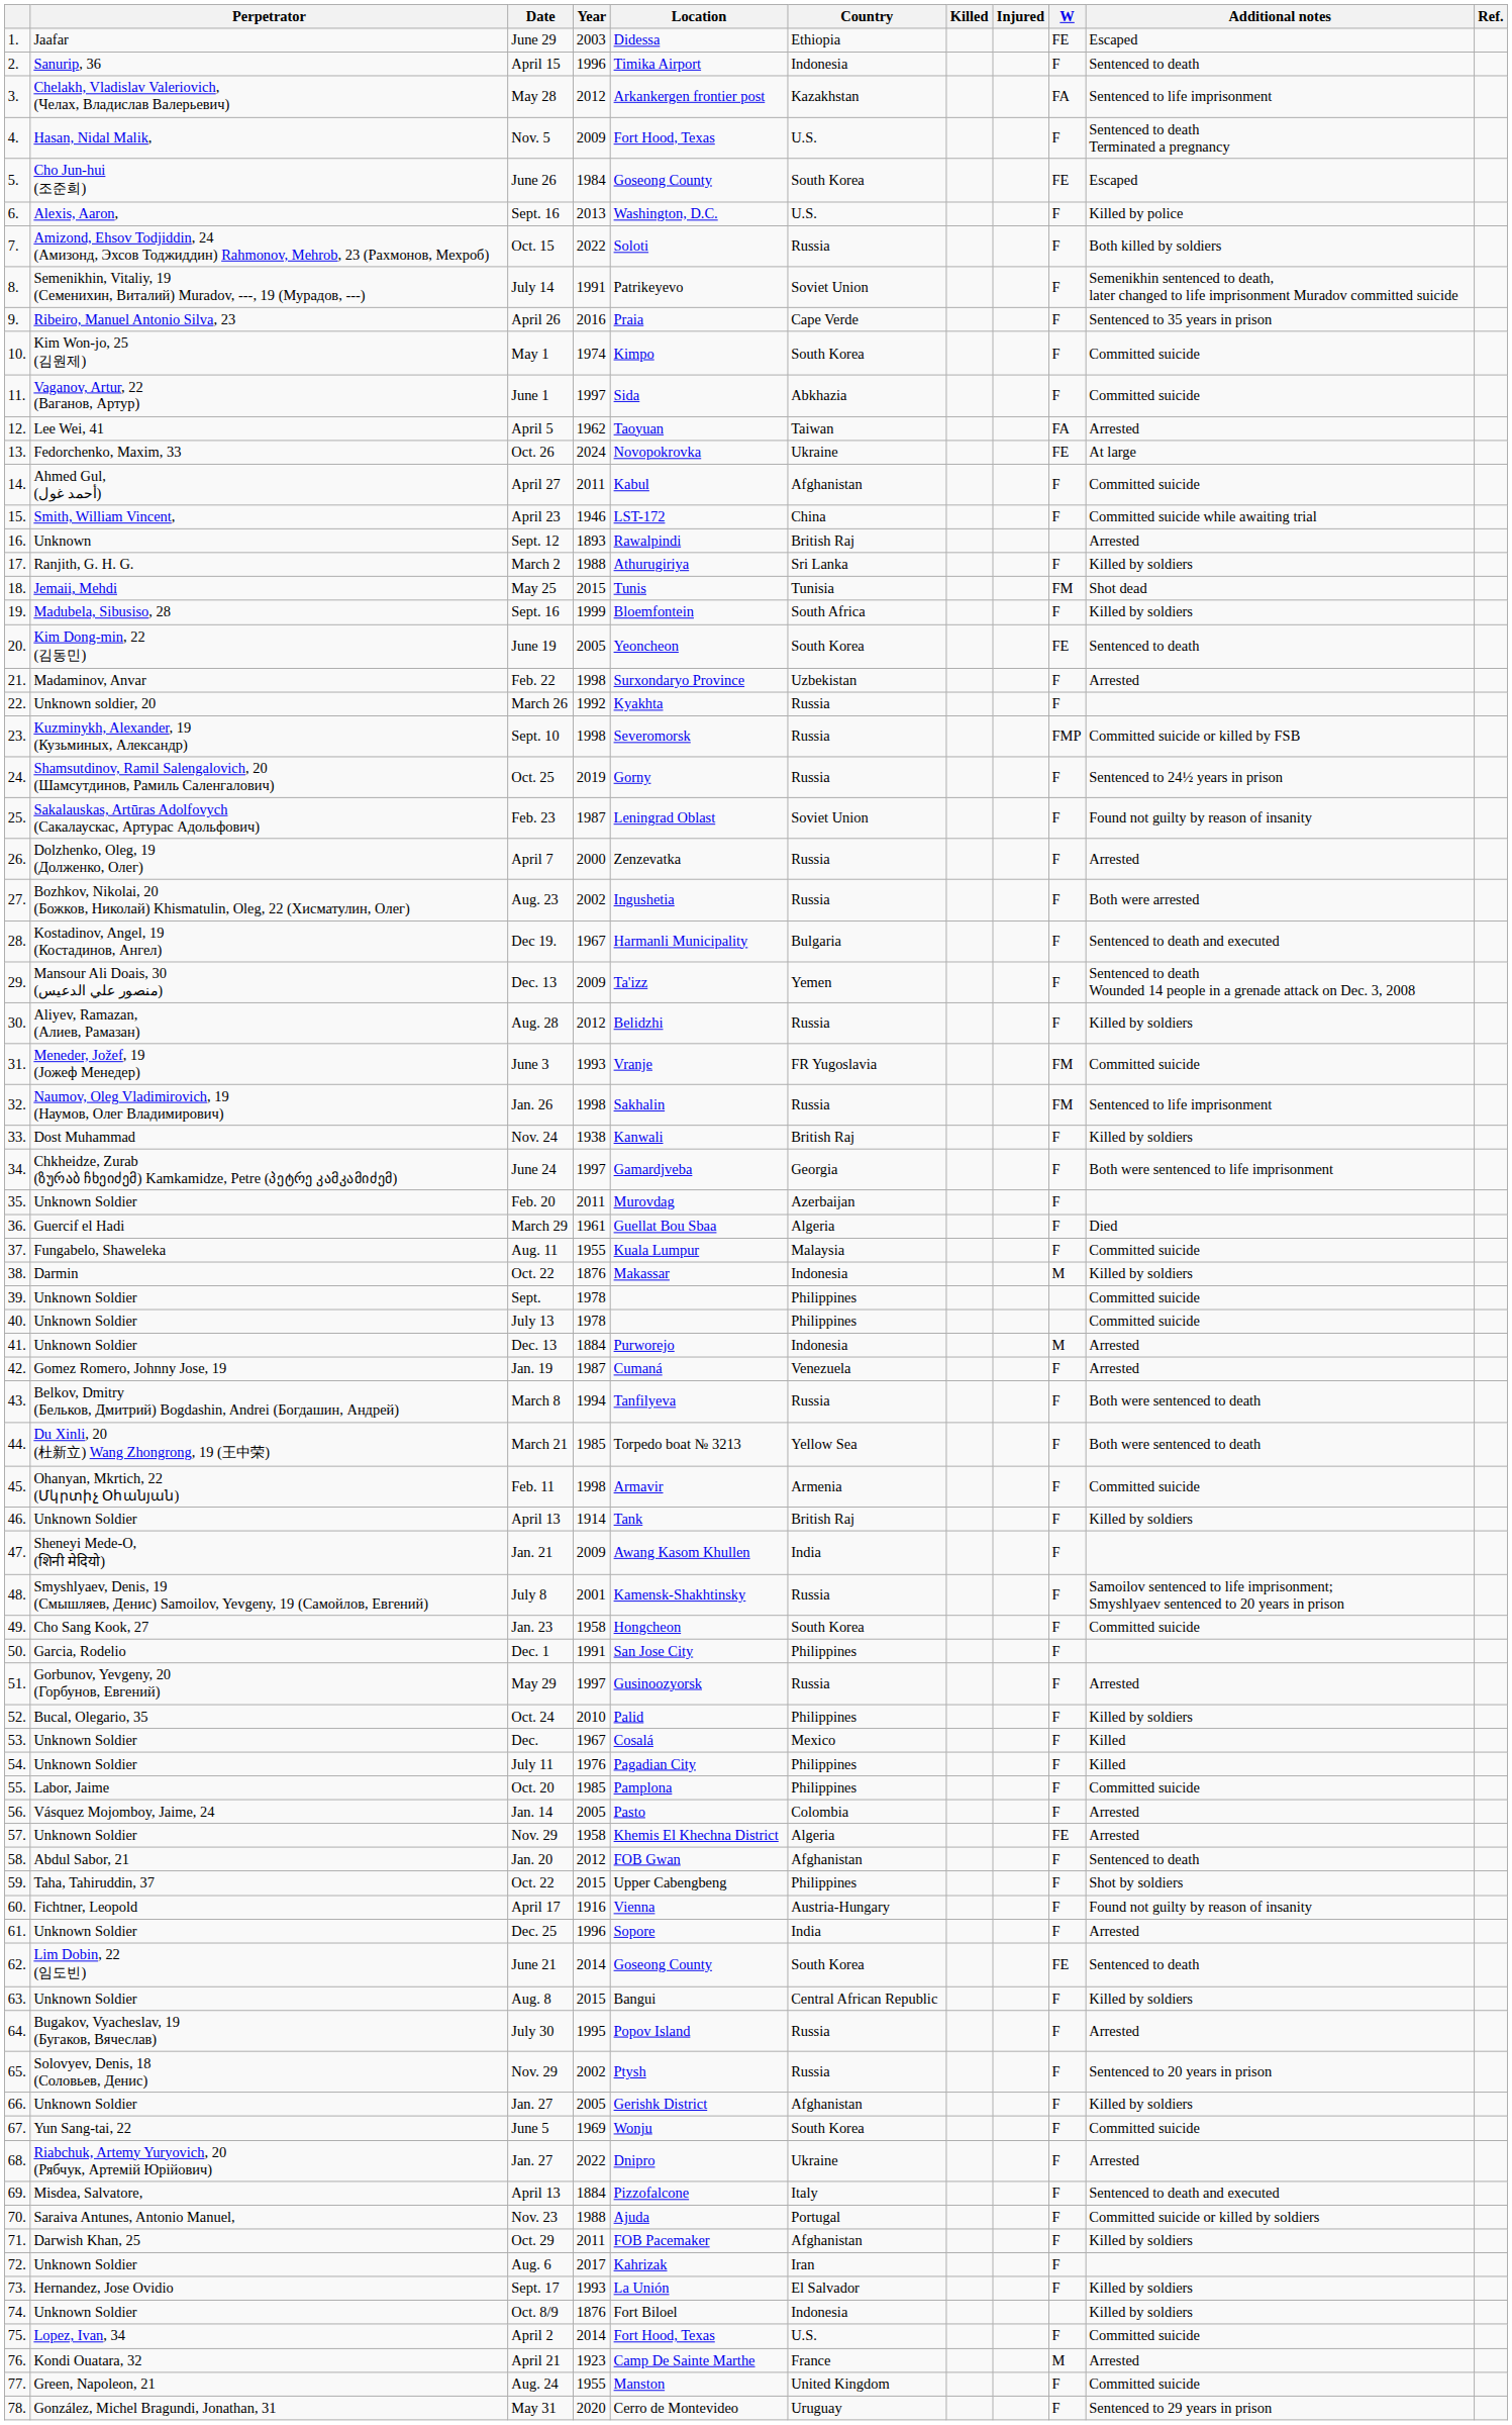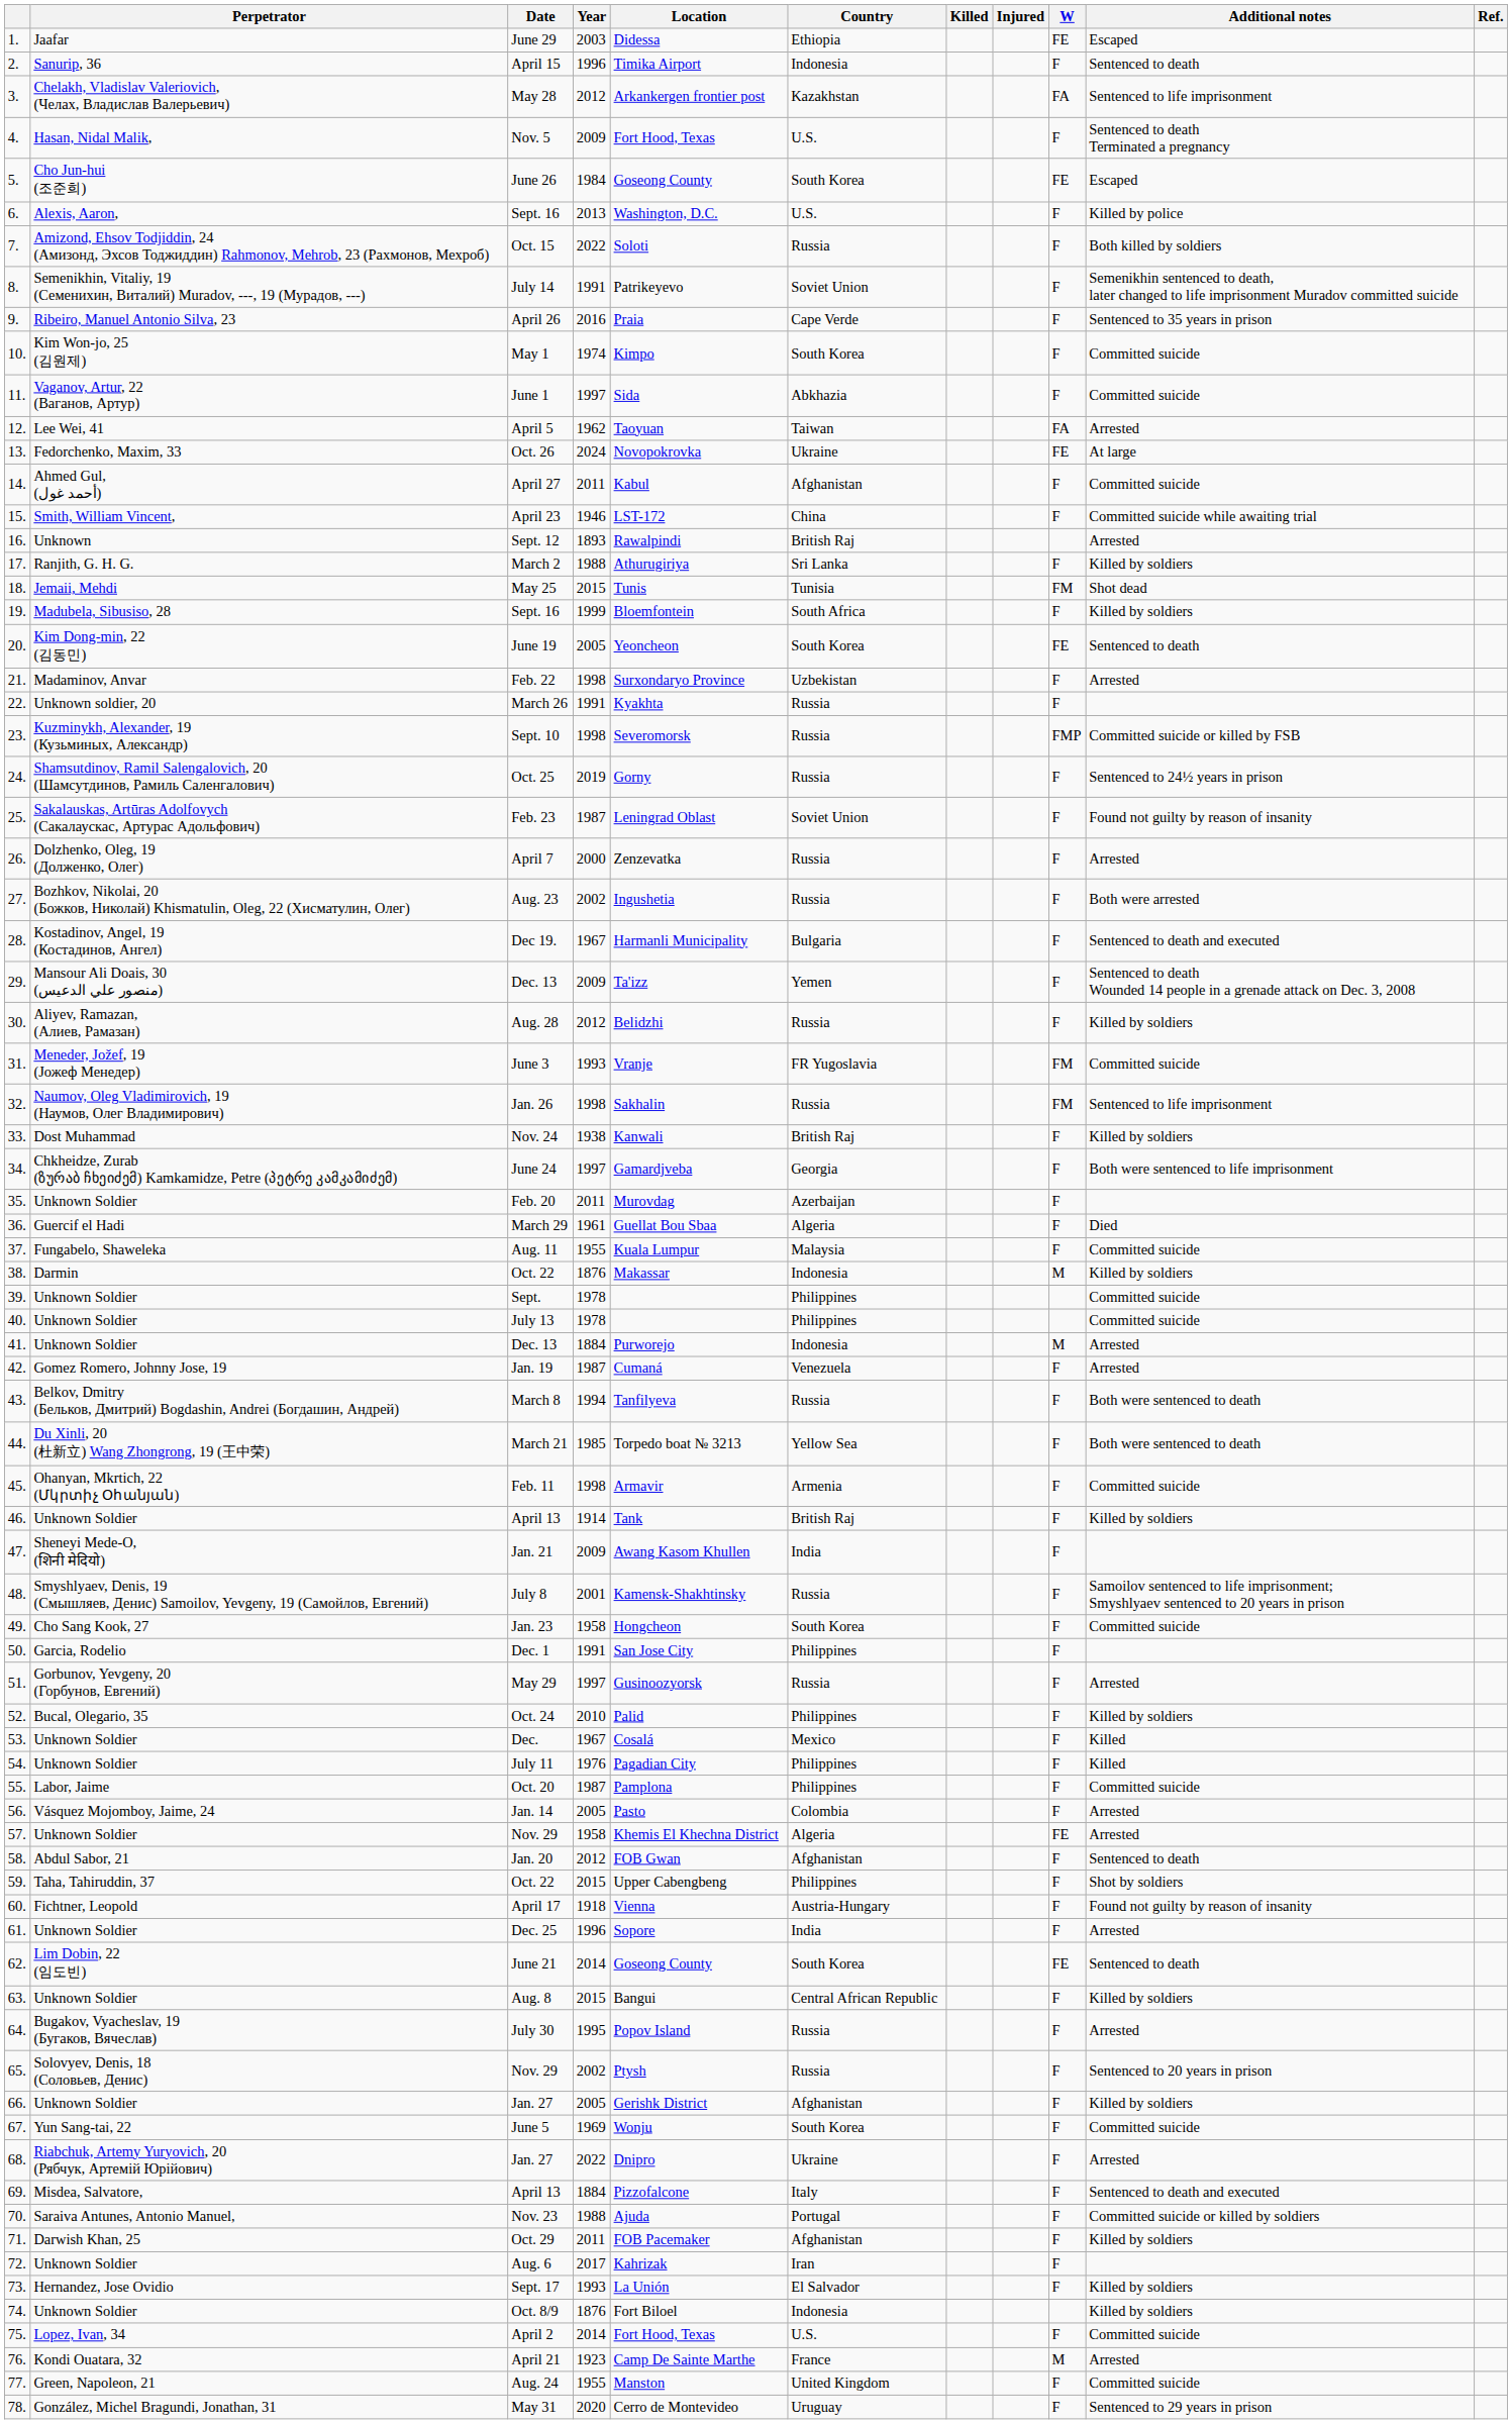March 26 | Year: 1992 -> 1991
Oct. 20 | Year: 1985 -> 1987
April 17 | Year: 1916 -> 1918
